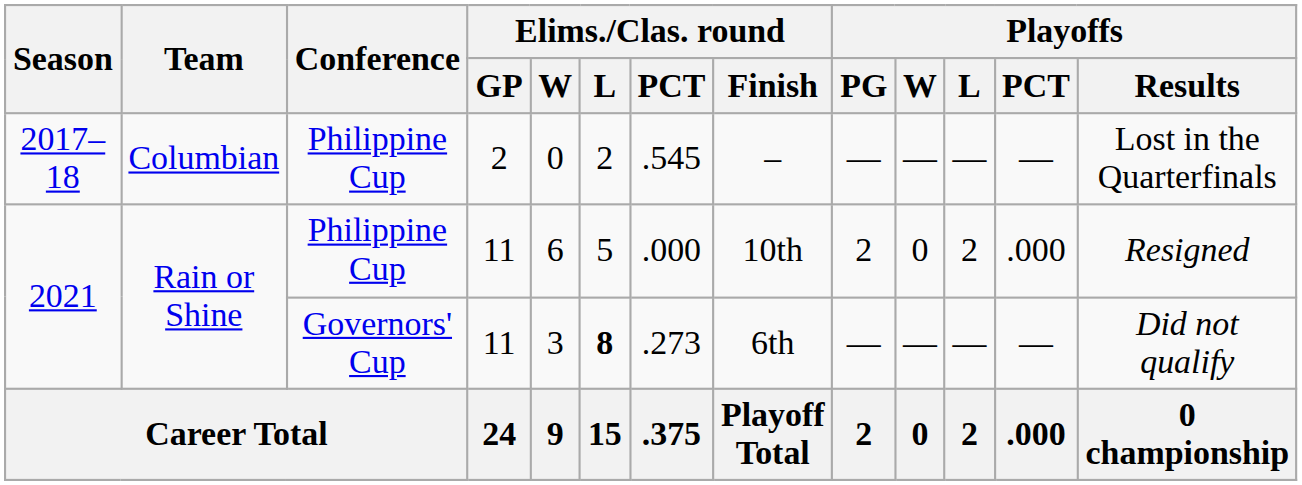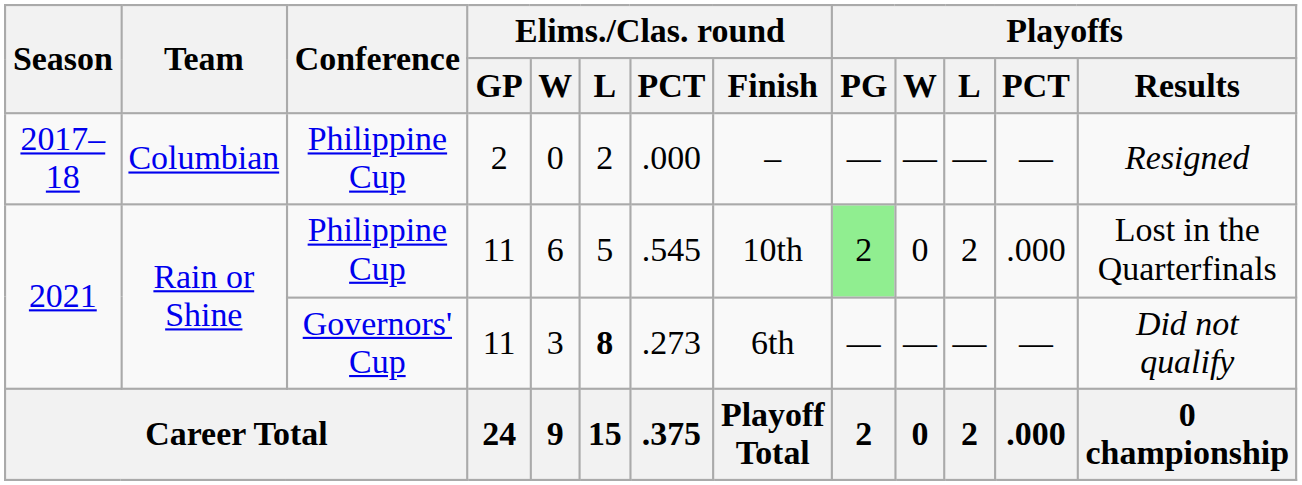2017–18 | Elims./Clas. round / PCT: .545 -> .000
2017–18 | Playoffs / Results: Lost in the Quarterfinals -> Resigned
2021 / Philippine Cup | Elims./Clas. round / PCT: .000 -> .545
2021 / Philippine Cup | Playoffs / PG: no background -> lightgreen background
2021 / Philippine Cup | Playoffs / Results: Resigned -> Lost in the Quarterfinals
